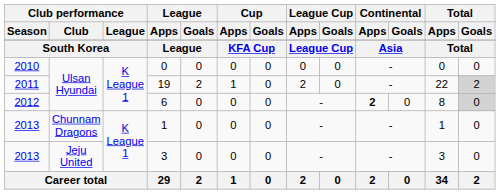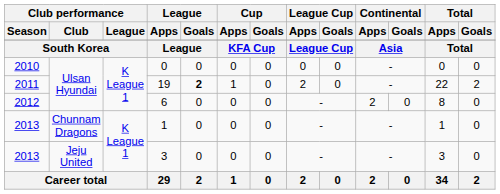19 | League / Goals: normal -> bold
19 | Total / Goals: lightgrey background -> no background
6 | Continental / Apps: bold -> normal
6 | Total / Goals: lightgrey background -> no background
